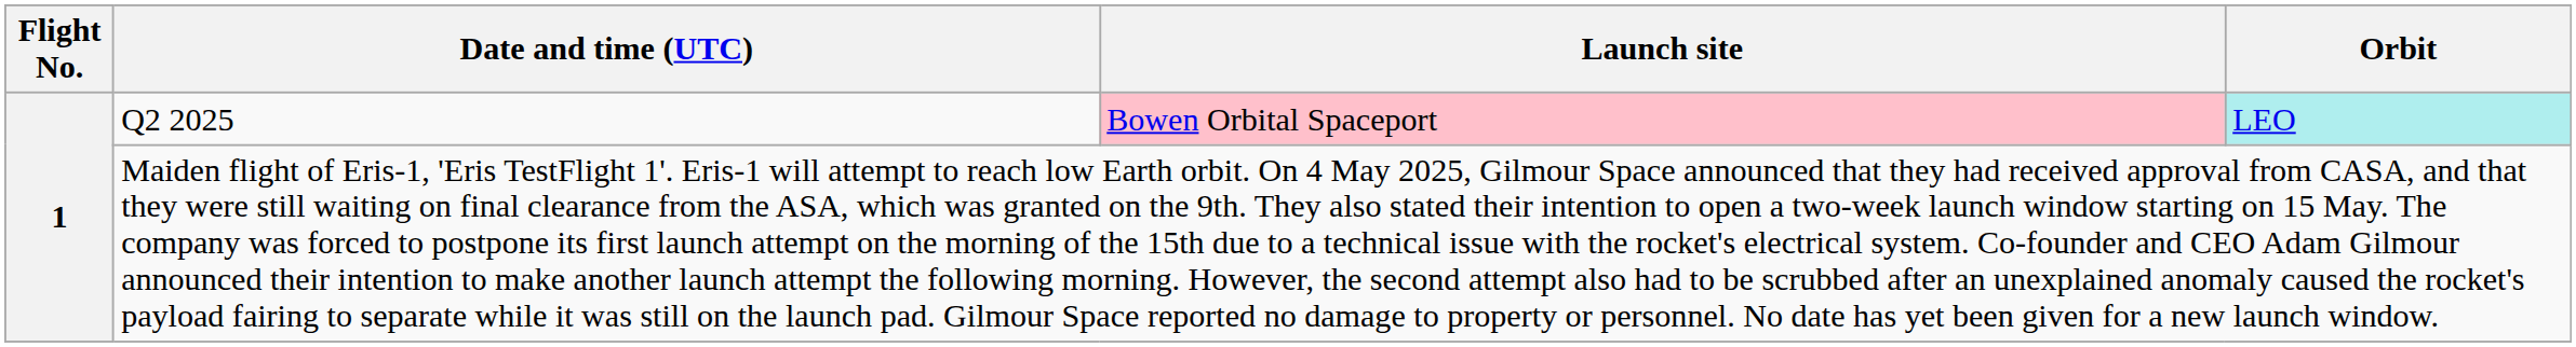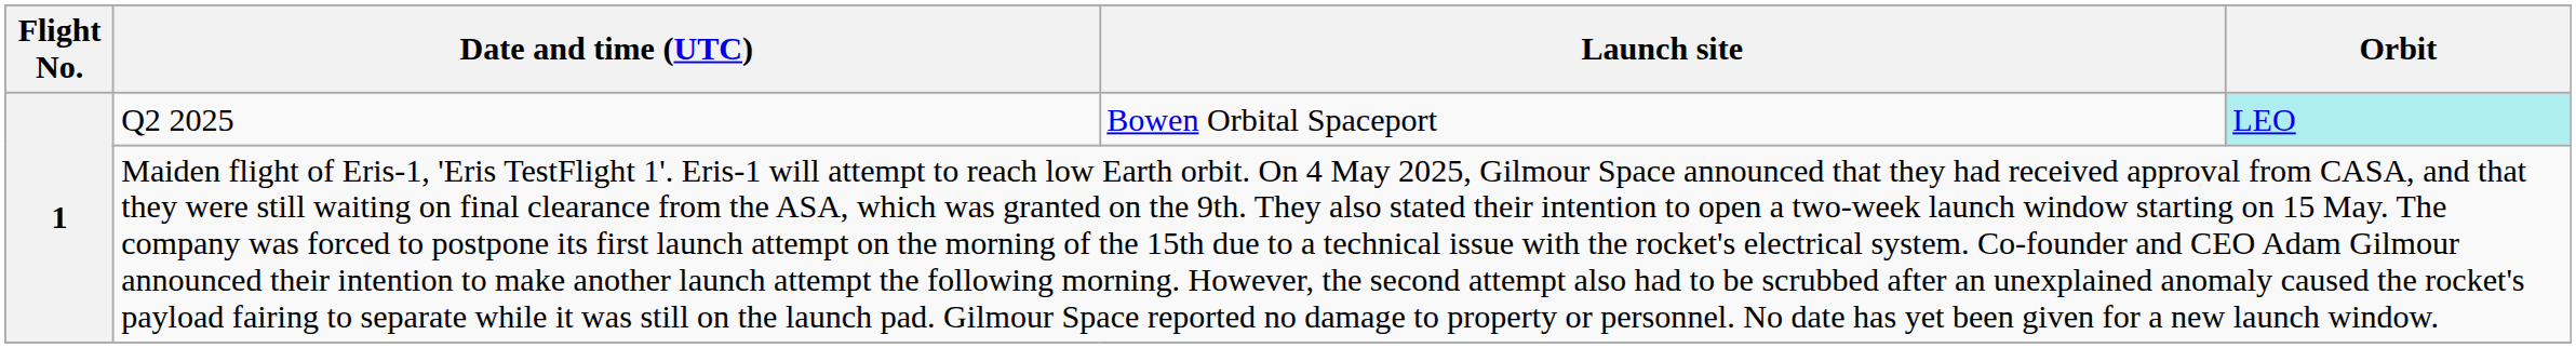Q2 2025 | Launch site: pink background -> no background
